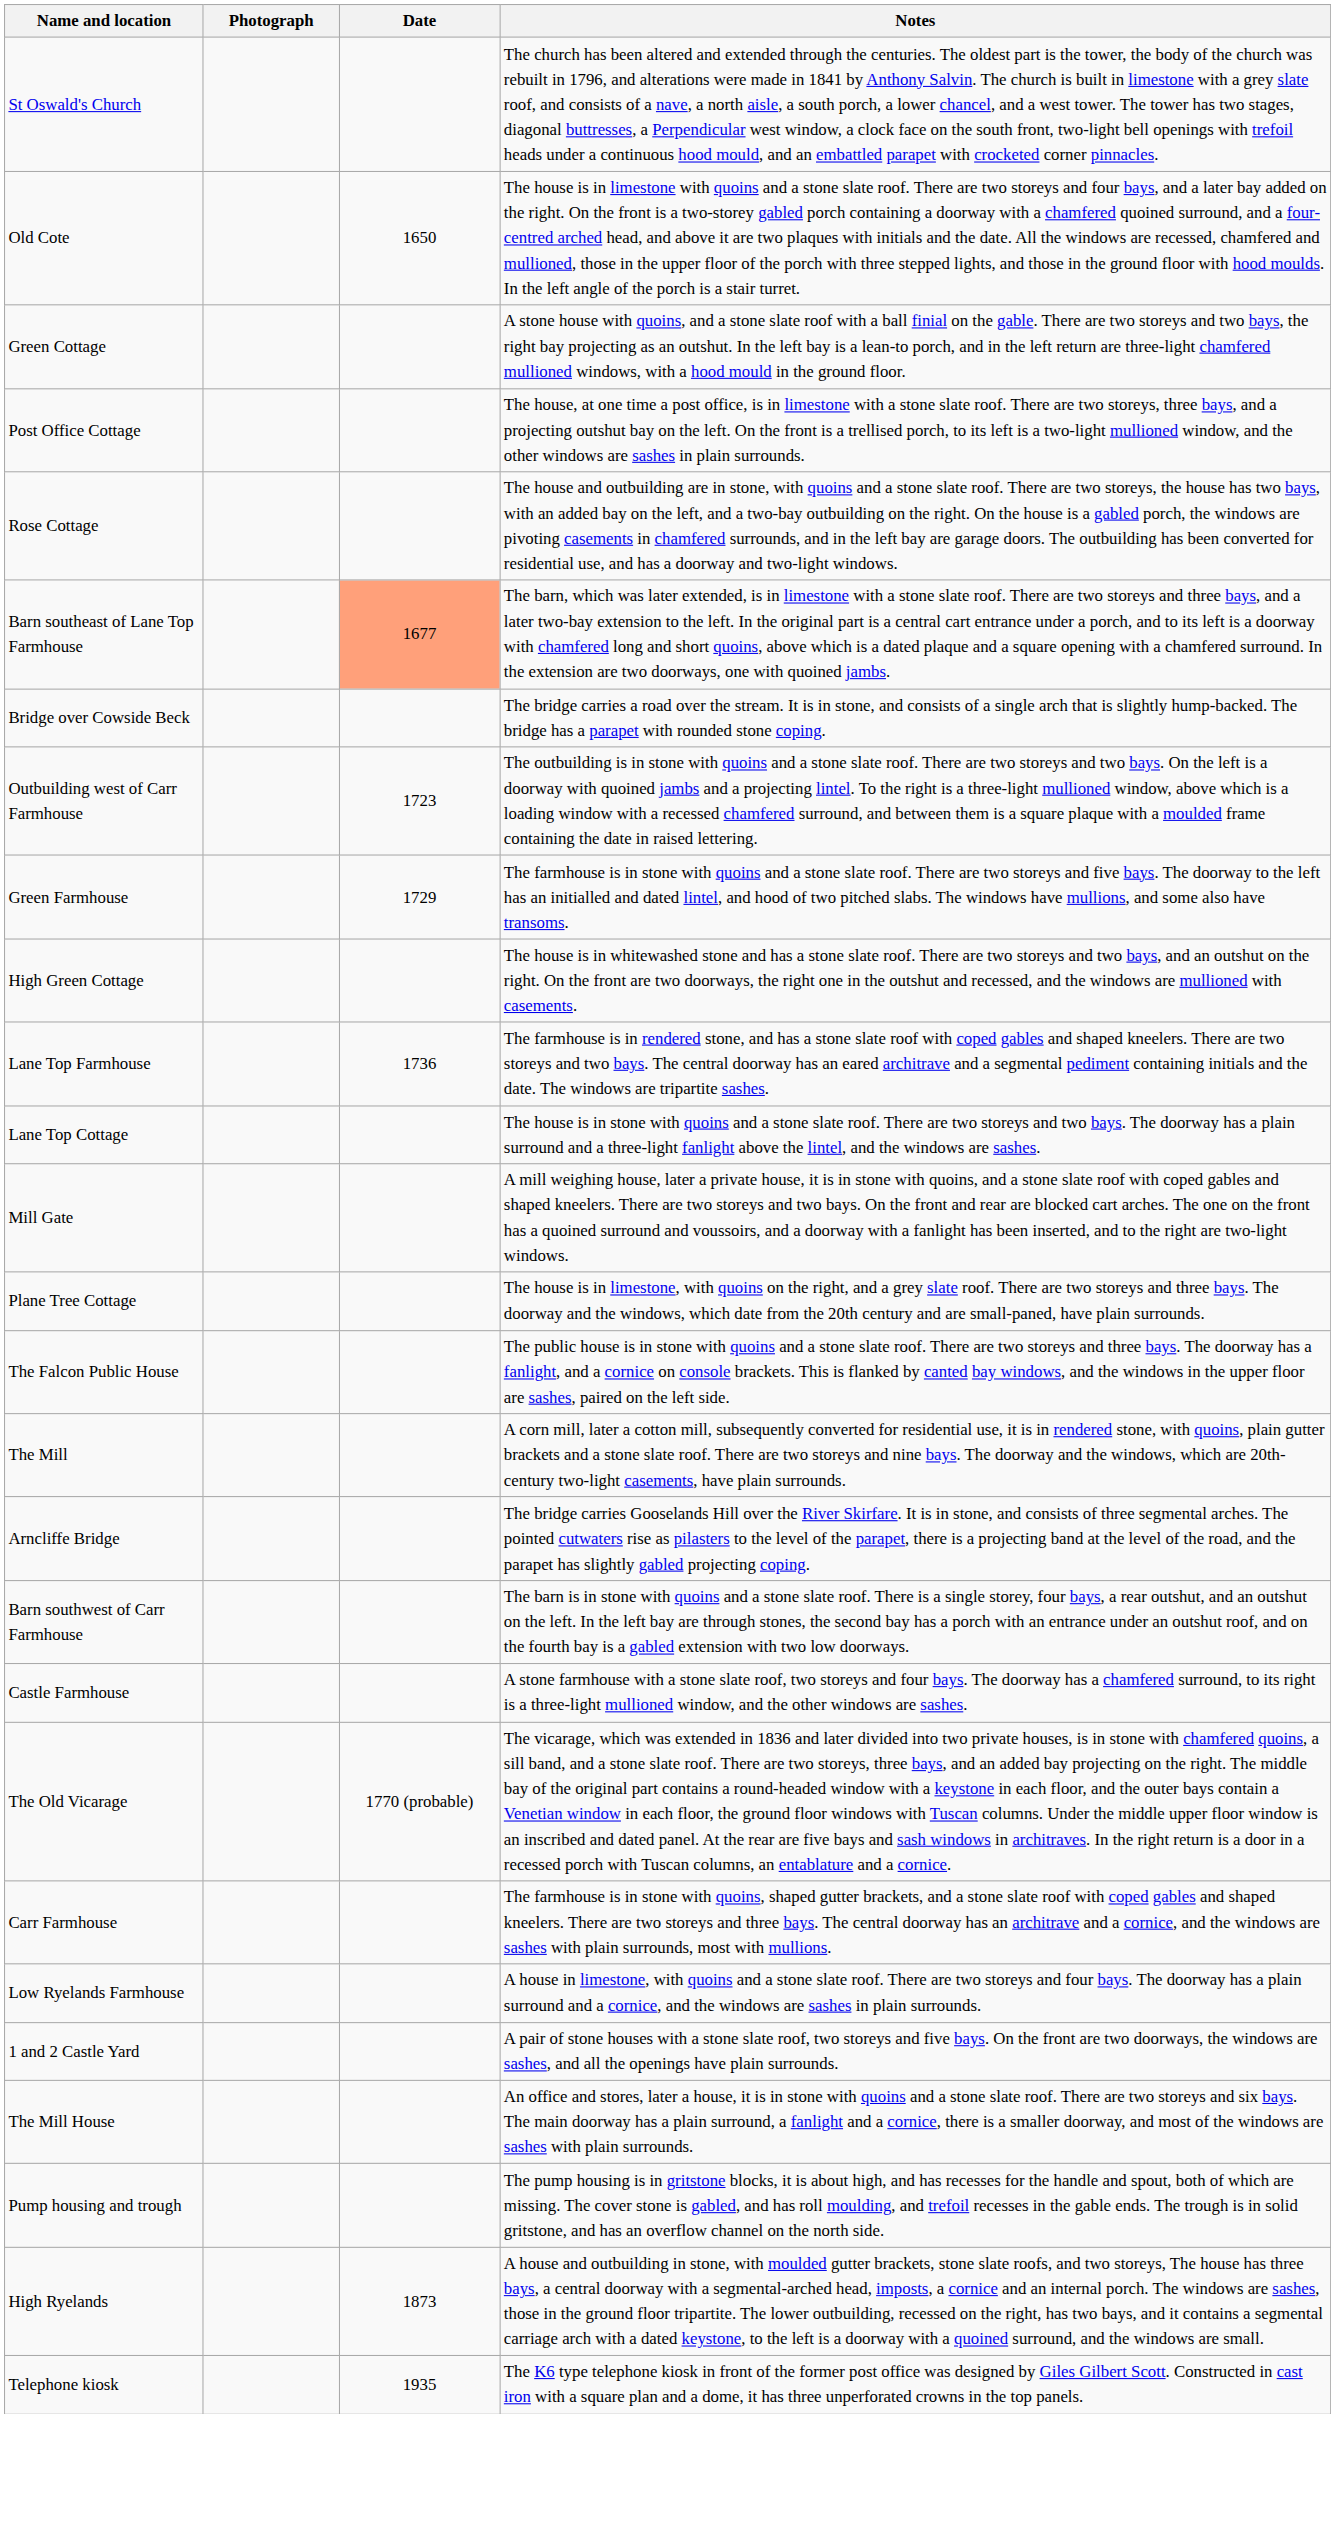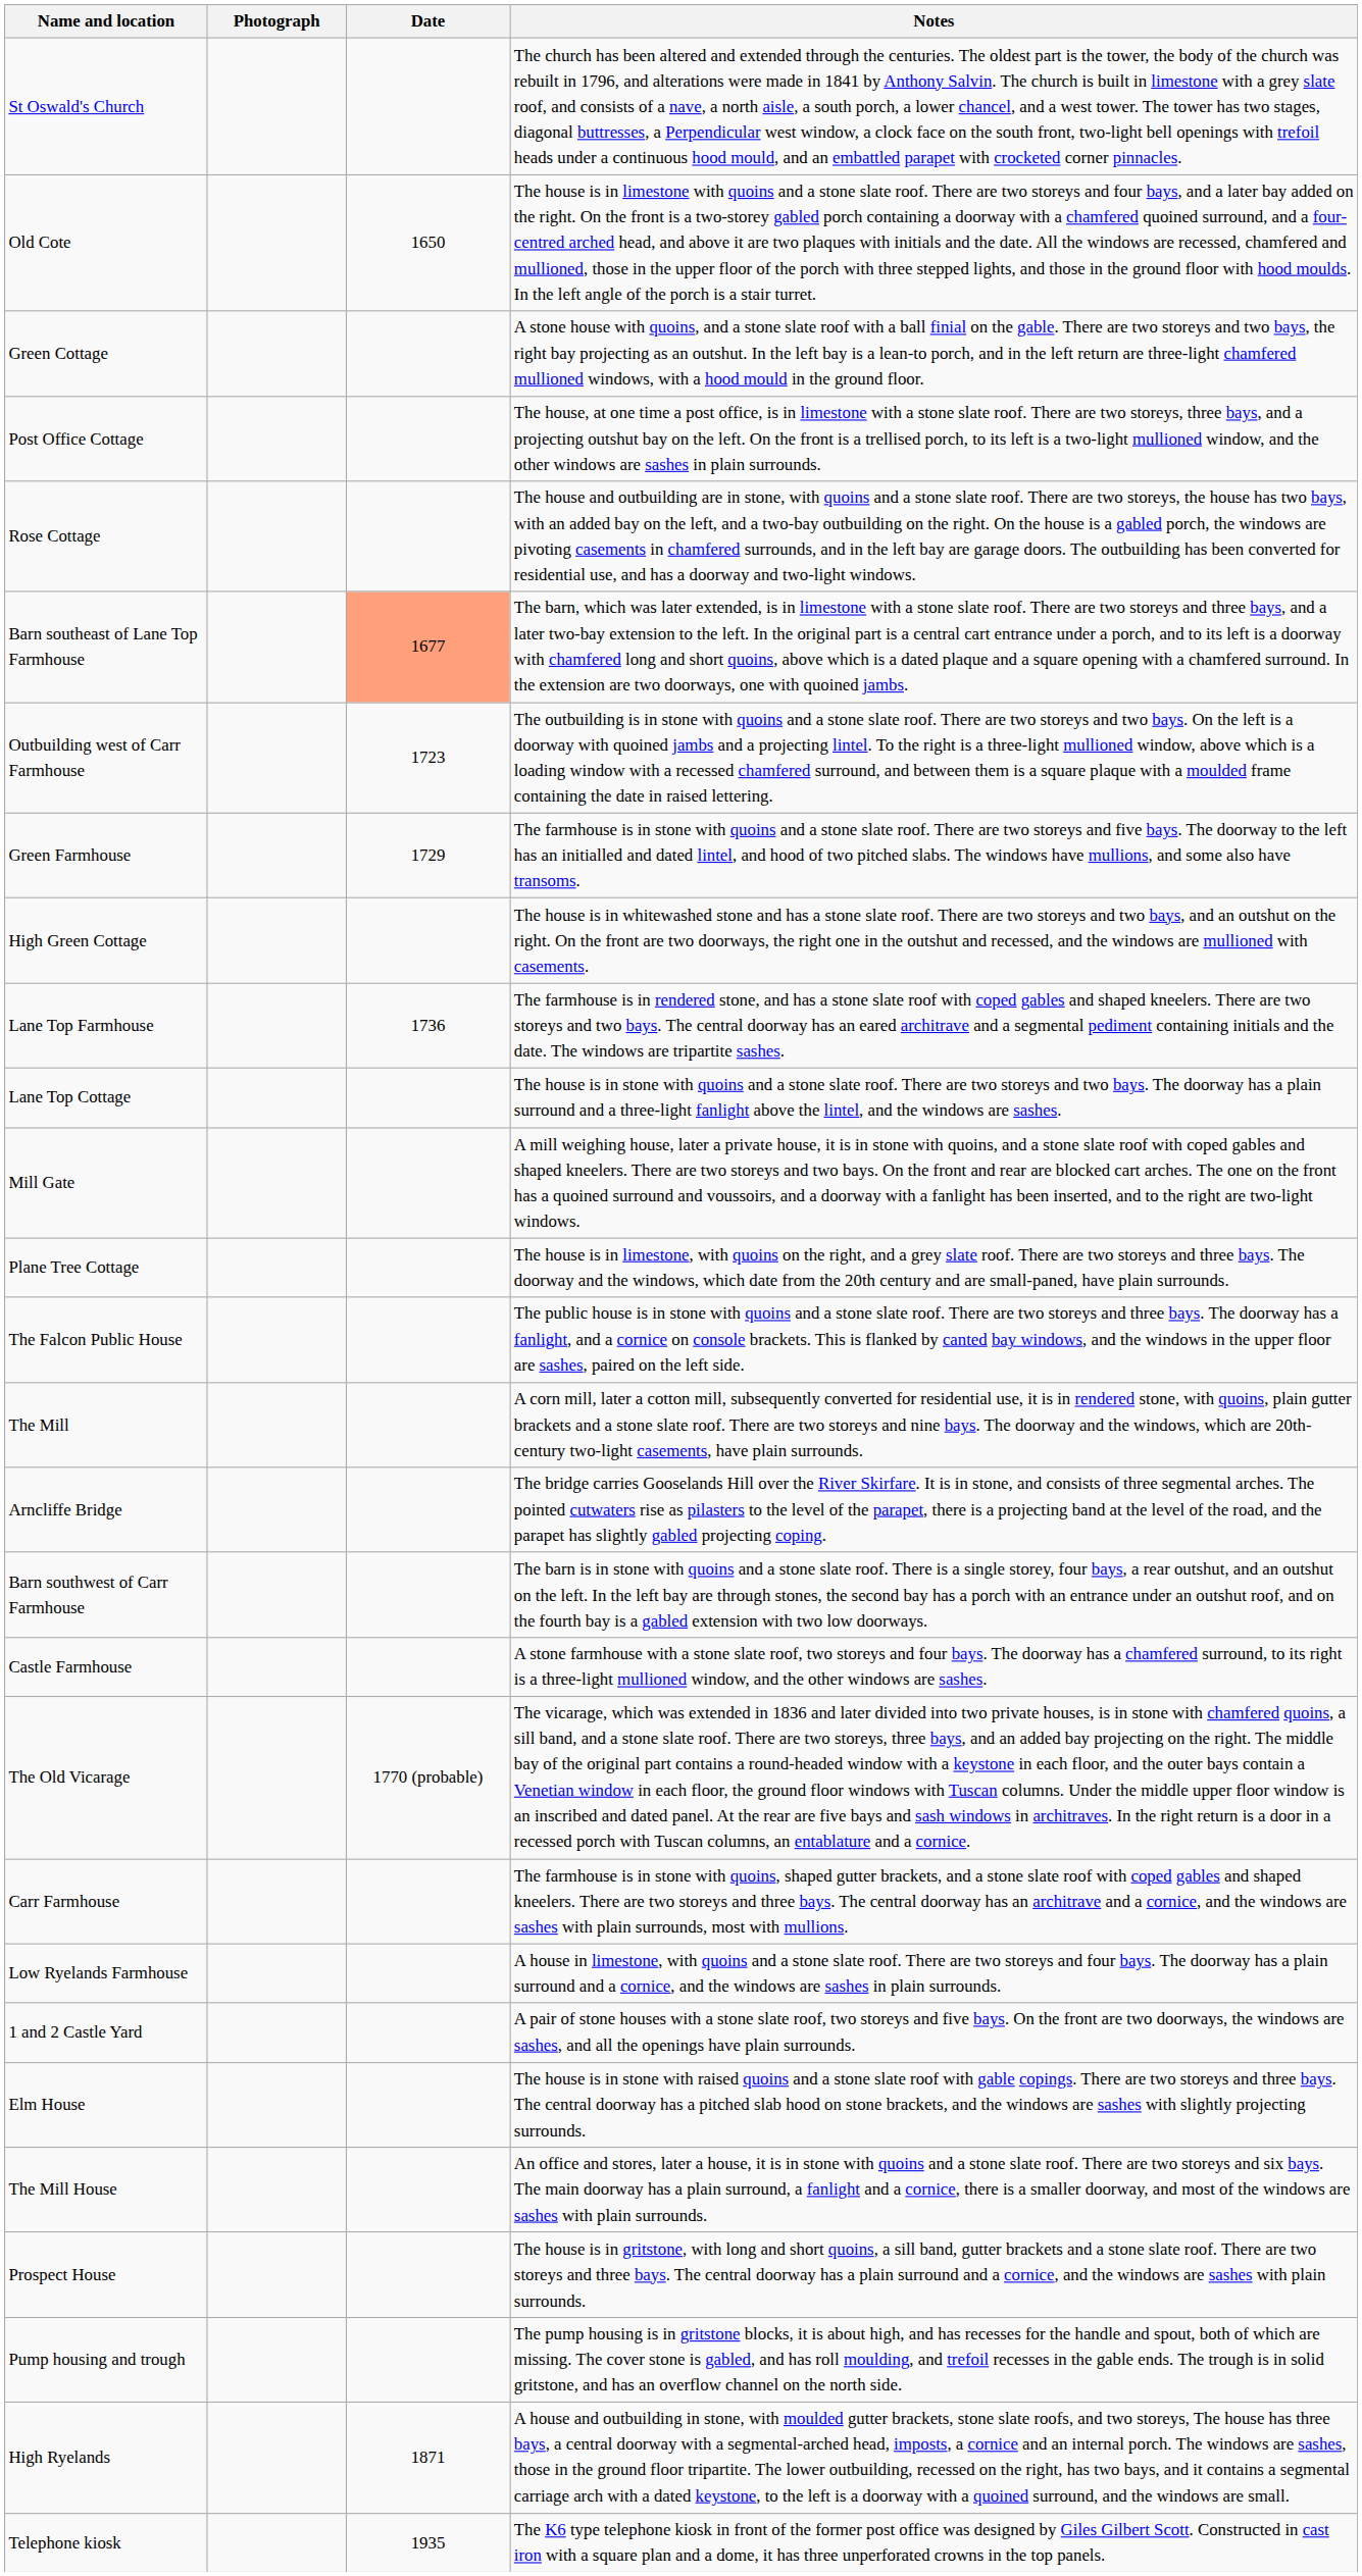- row: Bridge over Cowside Beck | The bridge carries a road over the stream. It is in stone, and consists of a single arch that is slightly hump-backed. The bridge has a parapet with rounded stone coping.
+ row: Elm House | The house is in stone with raised quoins and a stone slate roof with gable copings. There are two storeys and three bays. The central doorway has a pitched slab hood on stone brackets, and the windows are sashes with slightly projecting surrounds.
+ row: Prospect House | The house is in gritstone, with long and short quoins, a sill band, gutter brackets and a stone slate roof. There are two storeys and three bays. The central doorway has a plain surround and a cornice, and the windows are sashes with plain surrounds.
High Ryelands | Date: 1873 -> 1871
